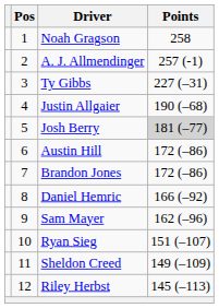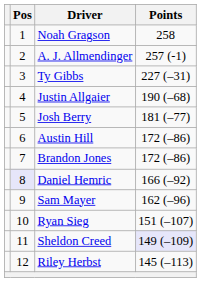Josh Berry | Points: lightgrey background -> no background
Daniel Hemric | Pos: no background -> lavender background
Sheldon Creed | Points: no background -> lavender background
